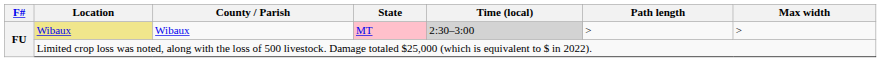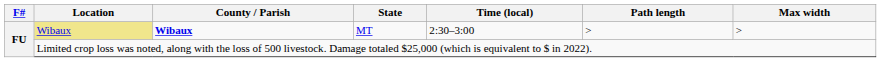row 2 | County / Parish: normal -> bold
row 2 | State: pink background -> no background
row 2 | Time (local): lightgrey background -> no background
